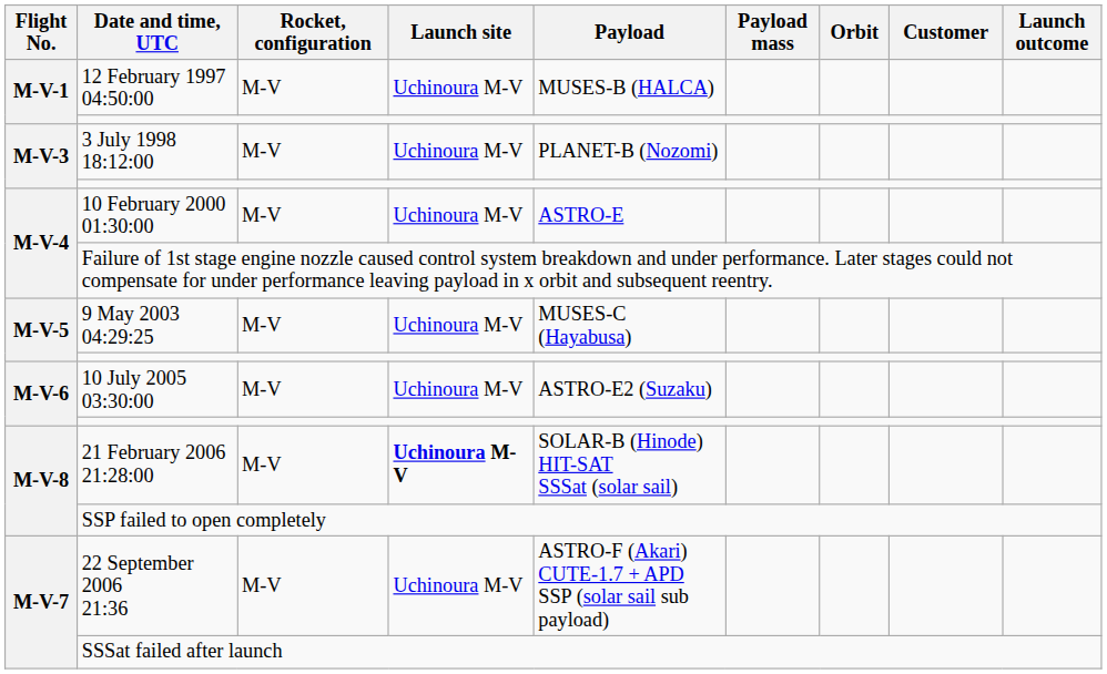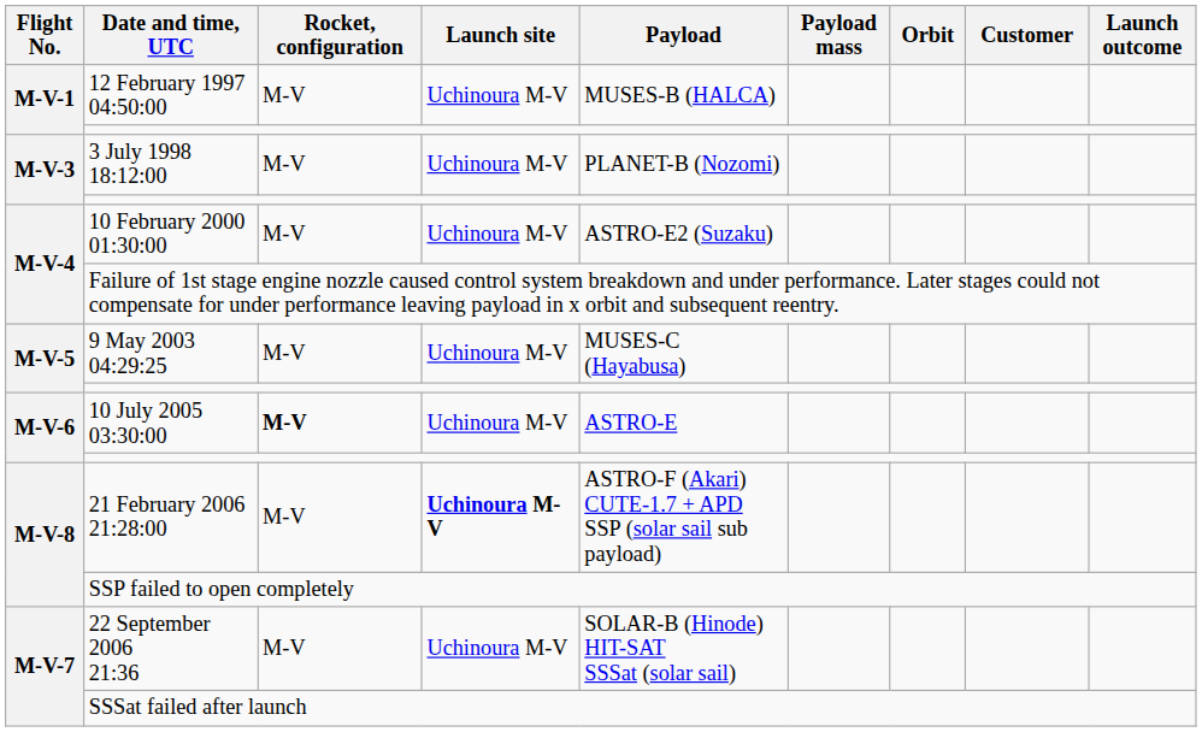10 February 2000 01:30:00 | Payload: ASTRO-E -> ASTRO-E2 (Suzaku)
10 July 2005 03:30:00 | Rocket, configuration: normal -> bold
10 July 2005 03:30:00 | Payload: ASTRO-E2 (Suzaku) -> ASTRO-E
21 February 2006 21:28:00 | Payload: SOLAR-B (Hinode) HIT-SAT SSSat (solar sail) -> ASTRO-F (Akari) CUTE-1.7 + APD SSP (solar sail sub payload)
22 September 2006 21:36 | Payload: ASTRO-F (Akari) CUTE-1.7 + APD SSP (solar sail sub payload) -> SOLAR-B (Hinode) HIT-SAT SSSat (solar sail)
